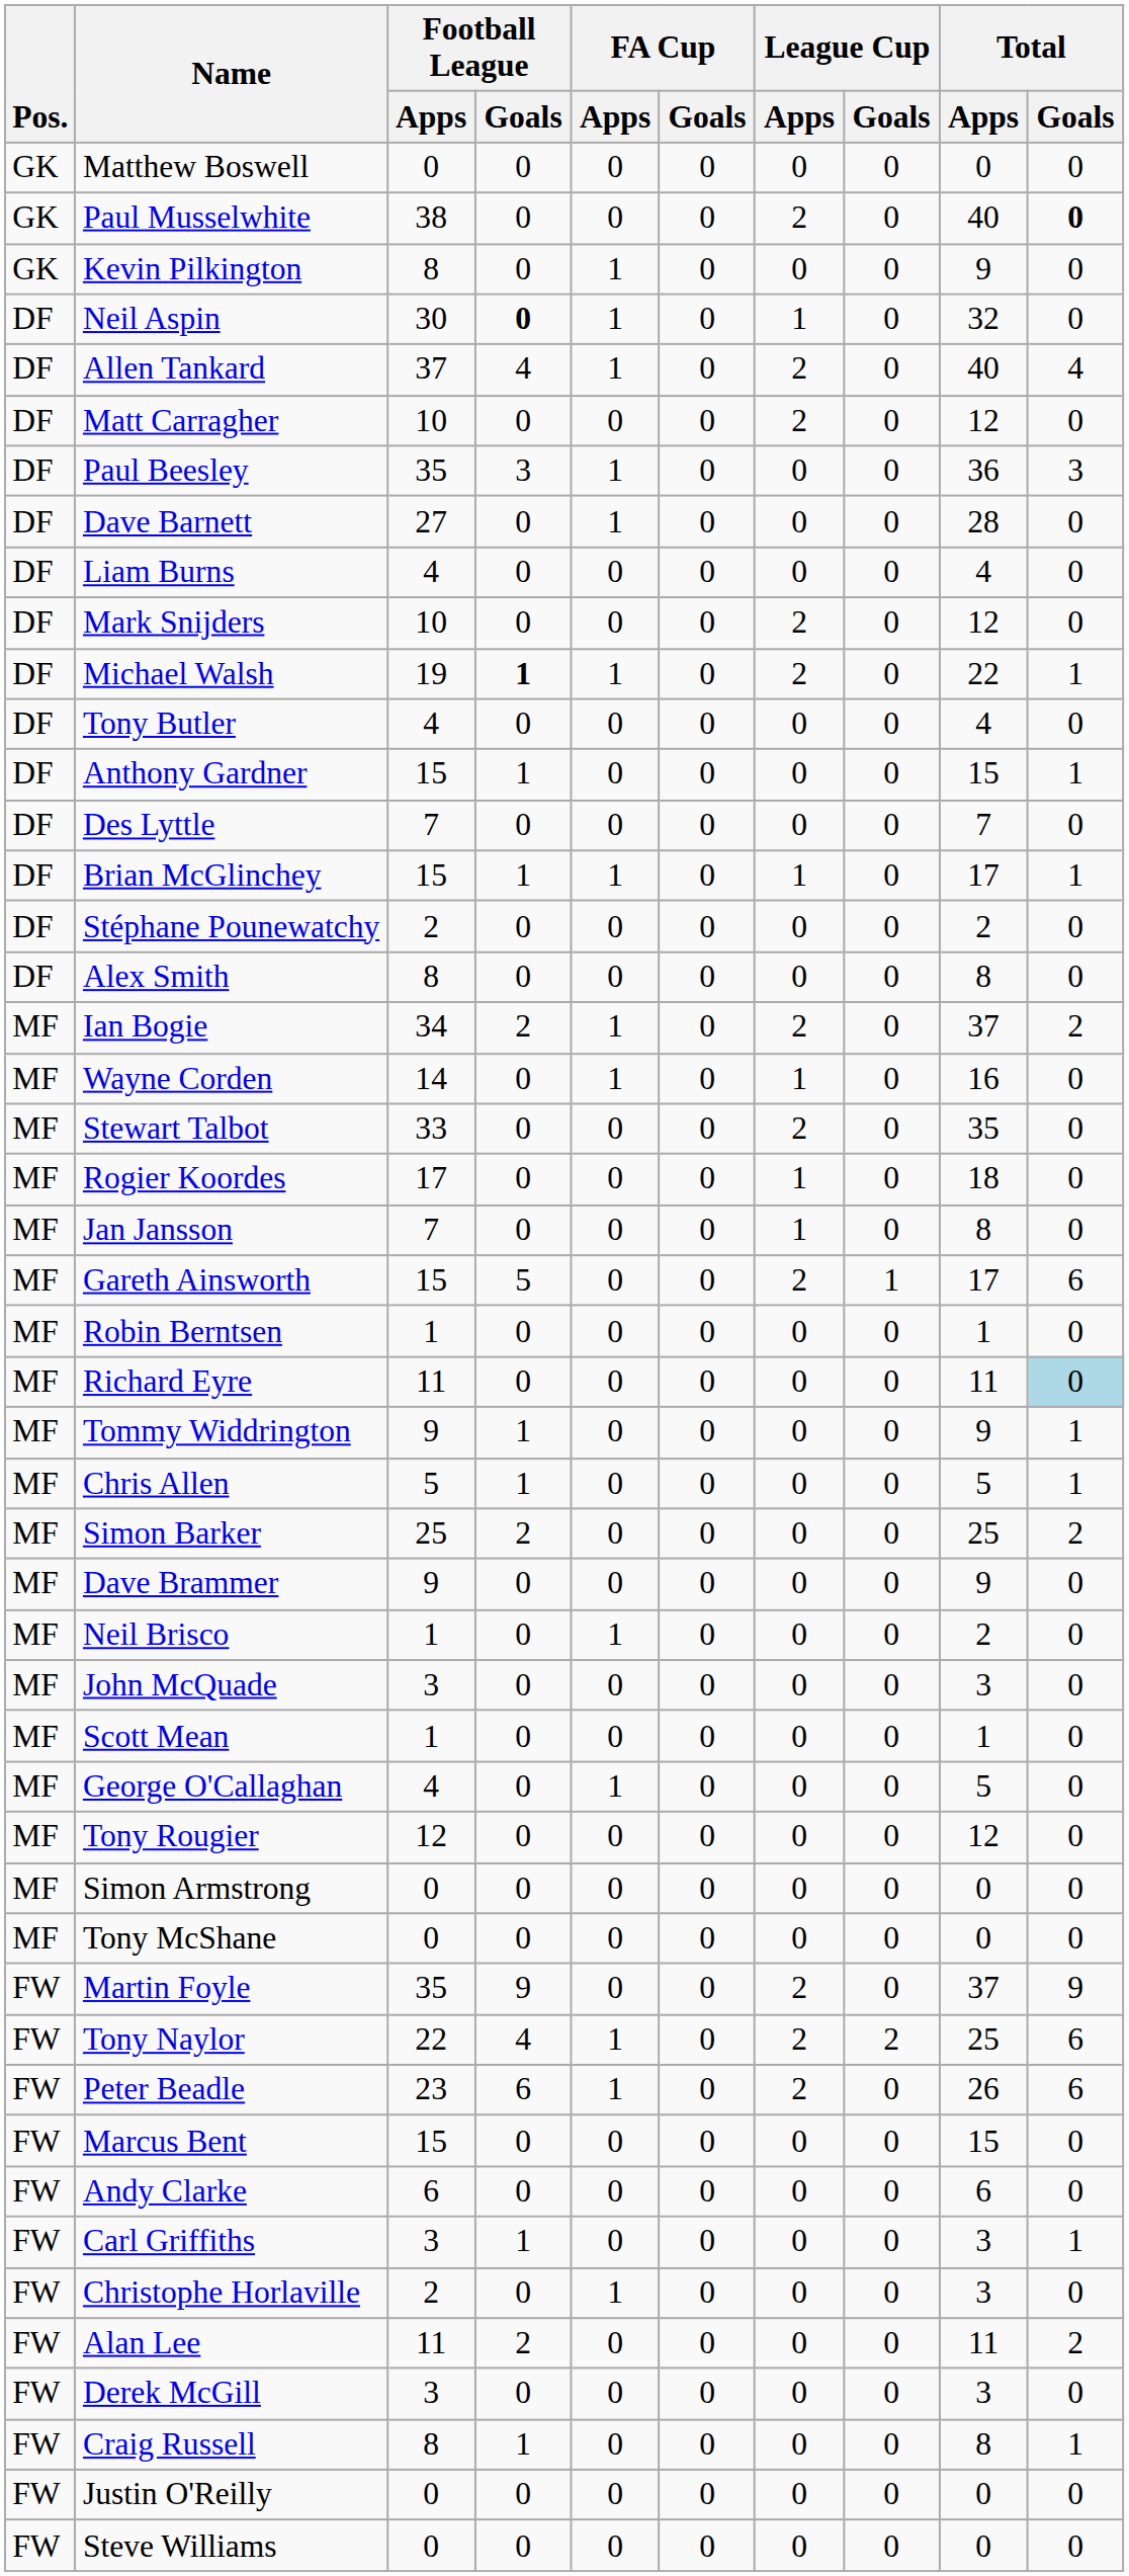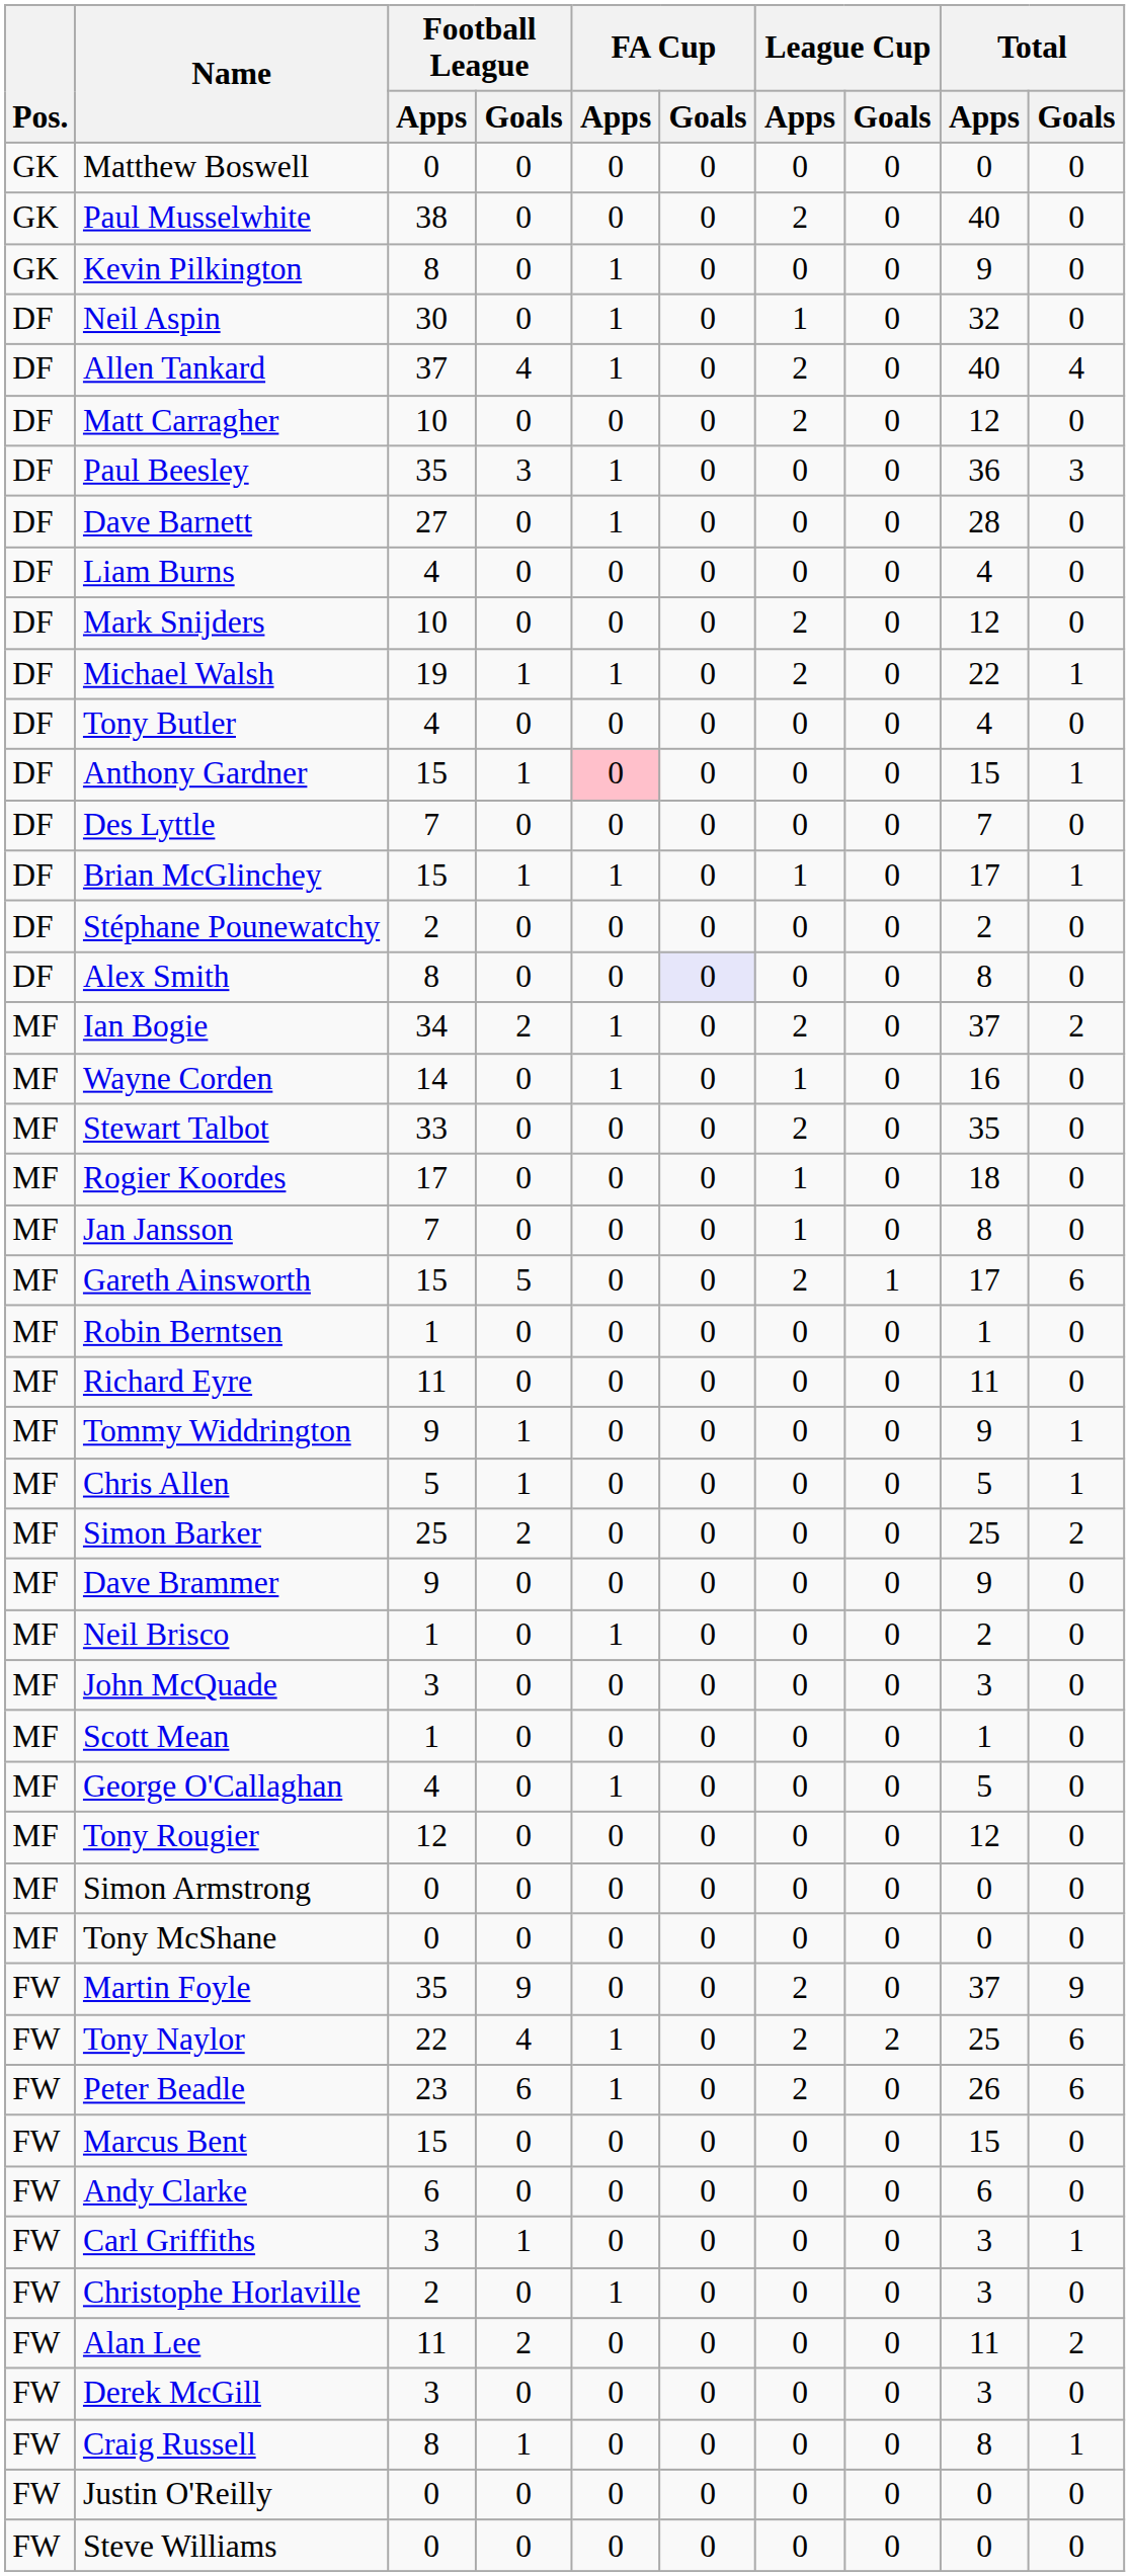Paul Musselwhite | Total / Goals: bold -> normal
Neil Aspin | Football League / Goals: bold -> normal
Michael Walsh | Football League / Goals: bold -> normal
Anthony Gardner | FA Cup / Apps: no background -> pink background
Alex Smith | FA Cup / Goals: no background -> lavender background
Richard Eyre | Total / Goals: lightblue background -> no background
